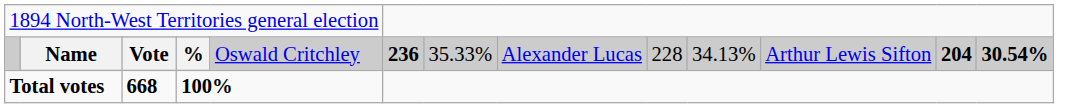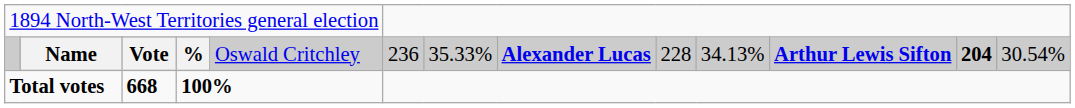row 2 | column 6: bold -> normal
row 2 | column 8: normal -> bold
row 2 | column 11: normal -> bold
row 2 | column 13: bold -> normal
